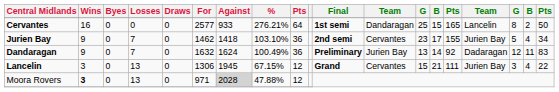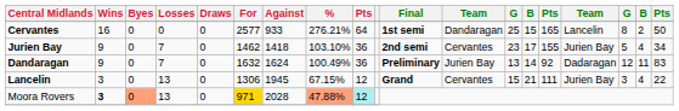Moora Rovers | Byes: no background -> lightsalmon background
Moora Rovers | For: no background -> gold background
Moora Rovers | Against: lightgrey background -> no background
Moora Rovers | %: no background -> lightsalmon background
Moora Rovers | column 9: no background -> paleturquoise background
